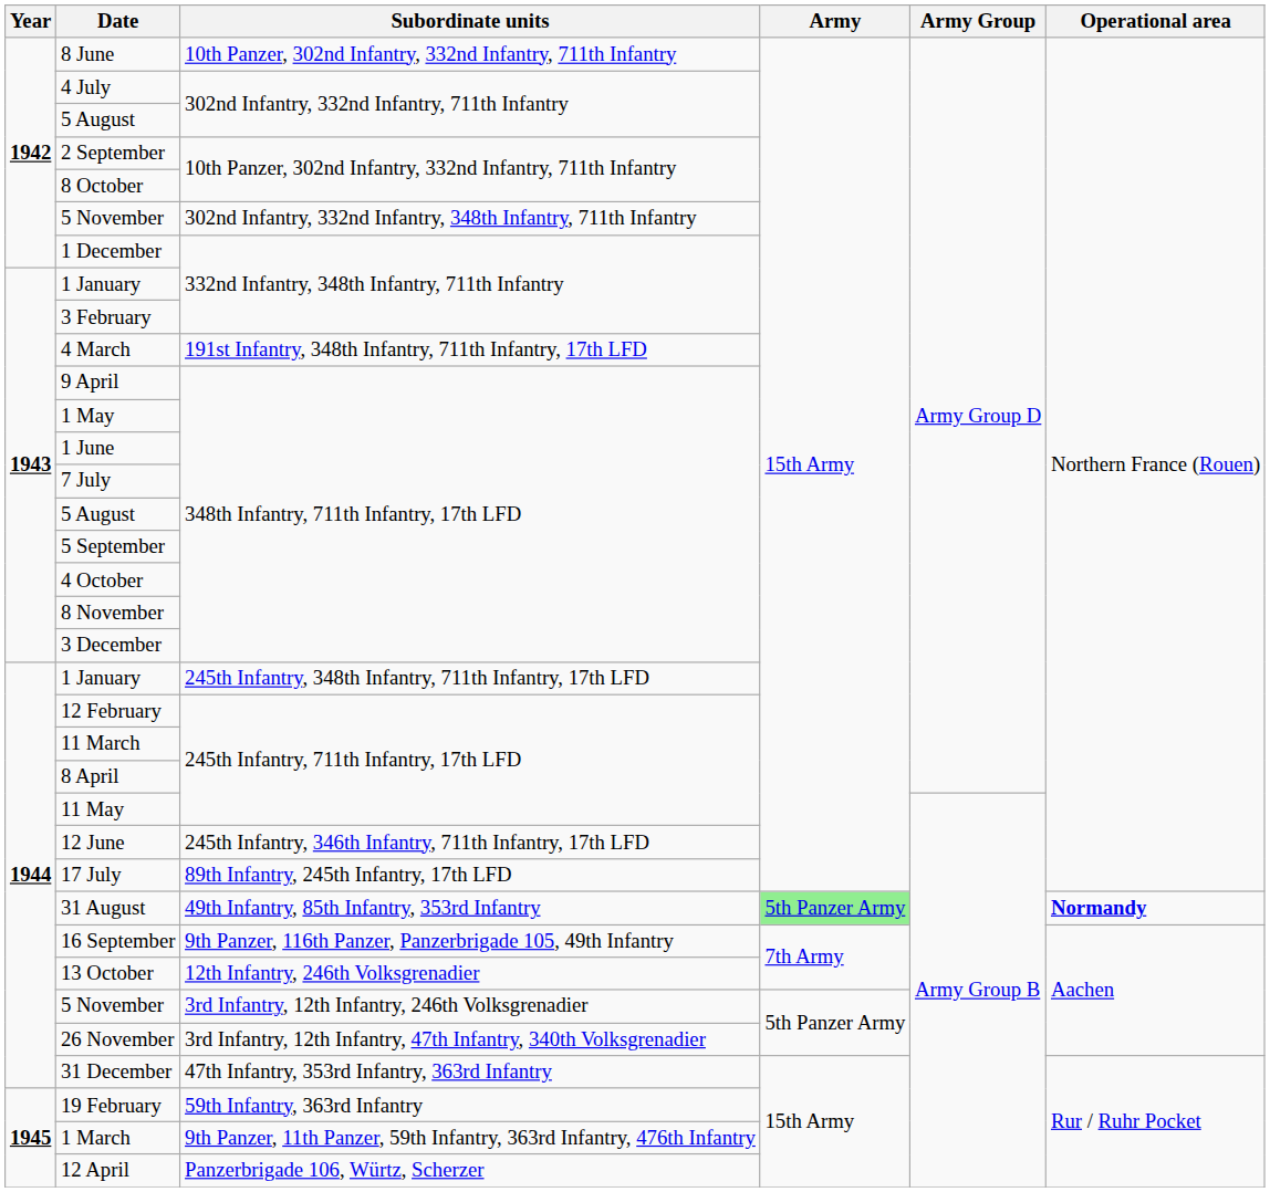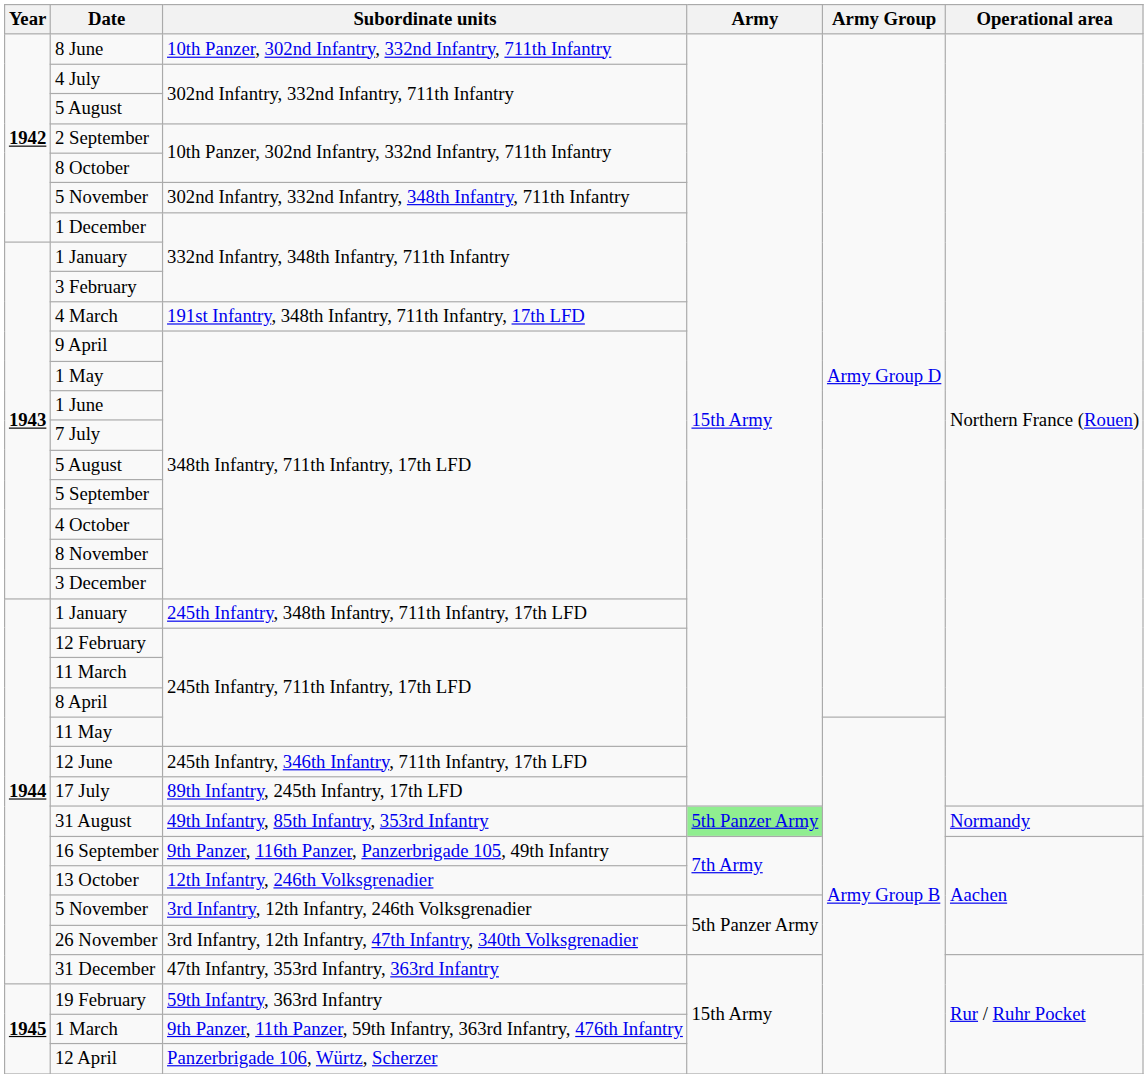31 August | Operational area: bold -> normal
